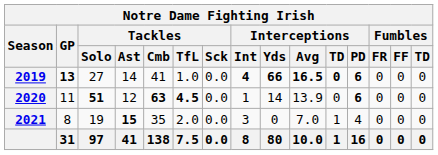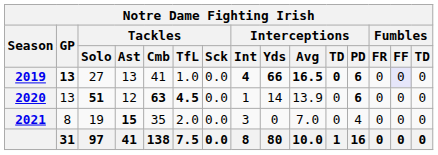2019 | Tackles / Ast: 14 -> 13
2019 | Fumbles / FF: no background -> lavender background
2020 | GP: 11 -> 13
2021 | Interceptions / TD: 1 -> 0
